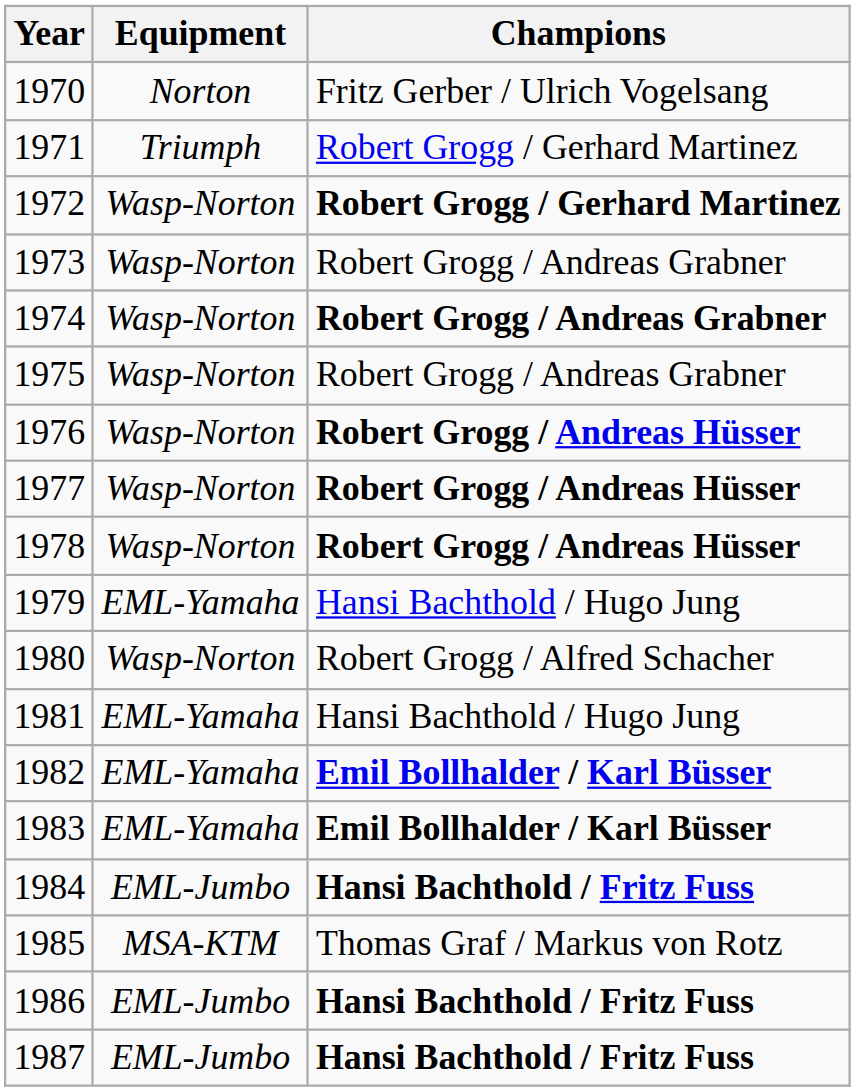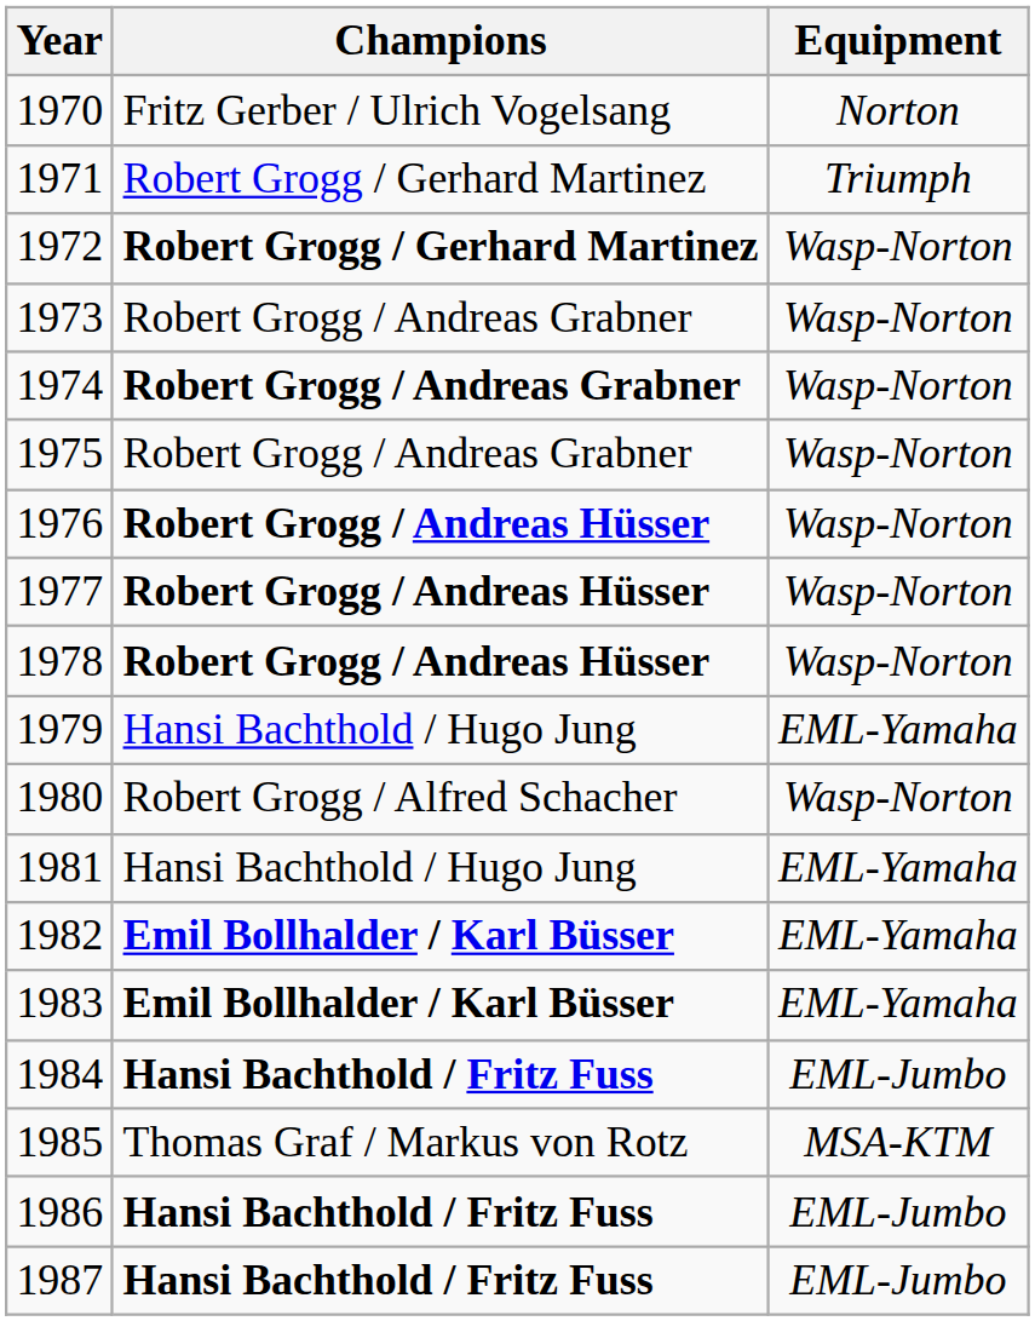columns swapped: Champions <-> Equipment
